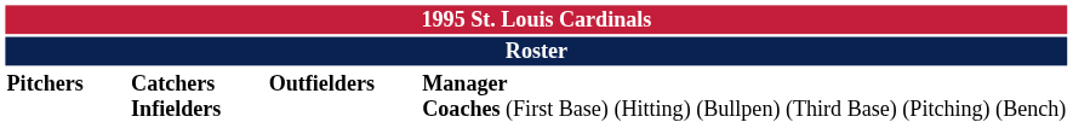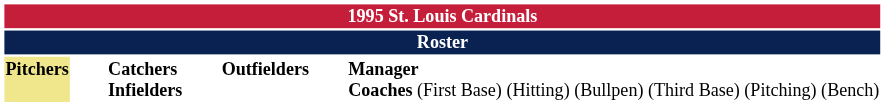Pitchers | column 1: no background -> khaki background
